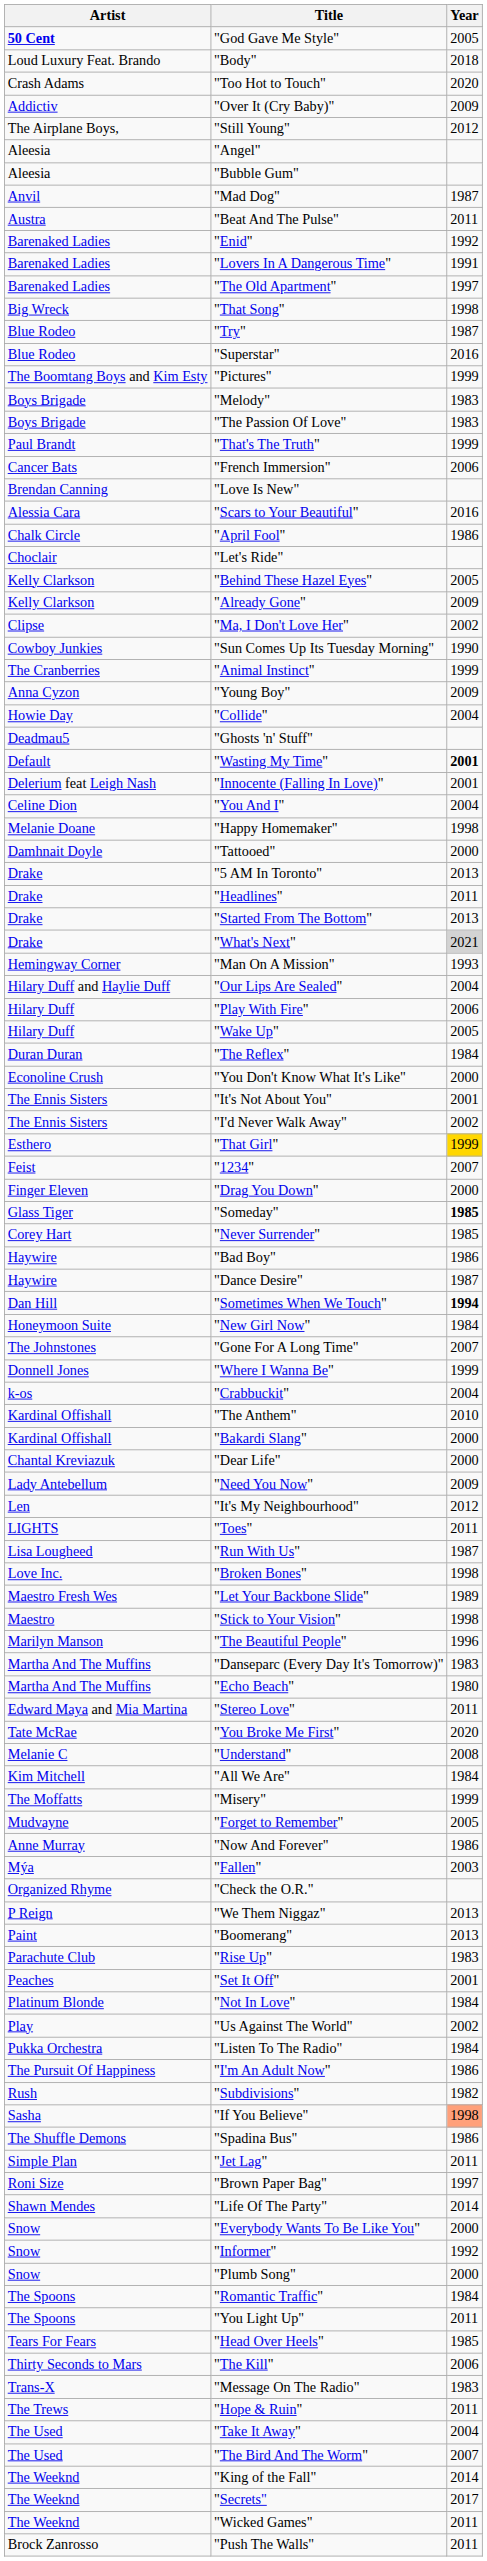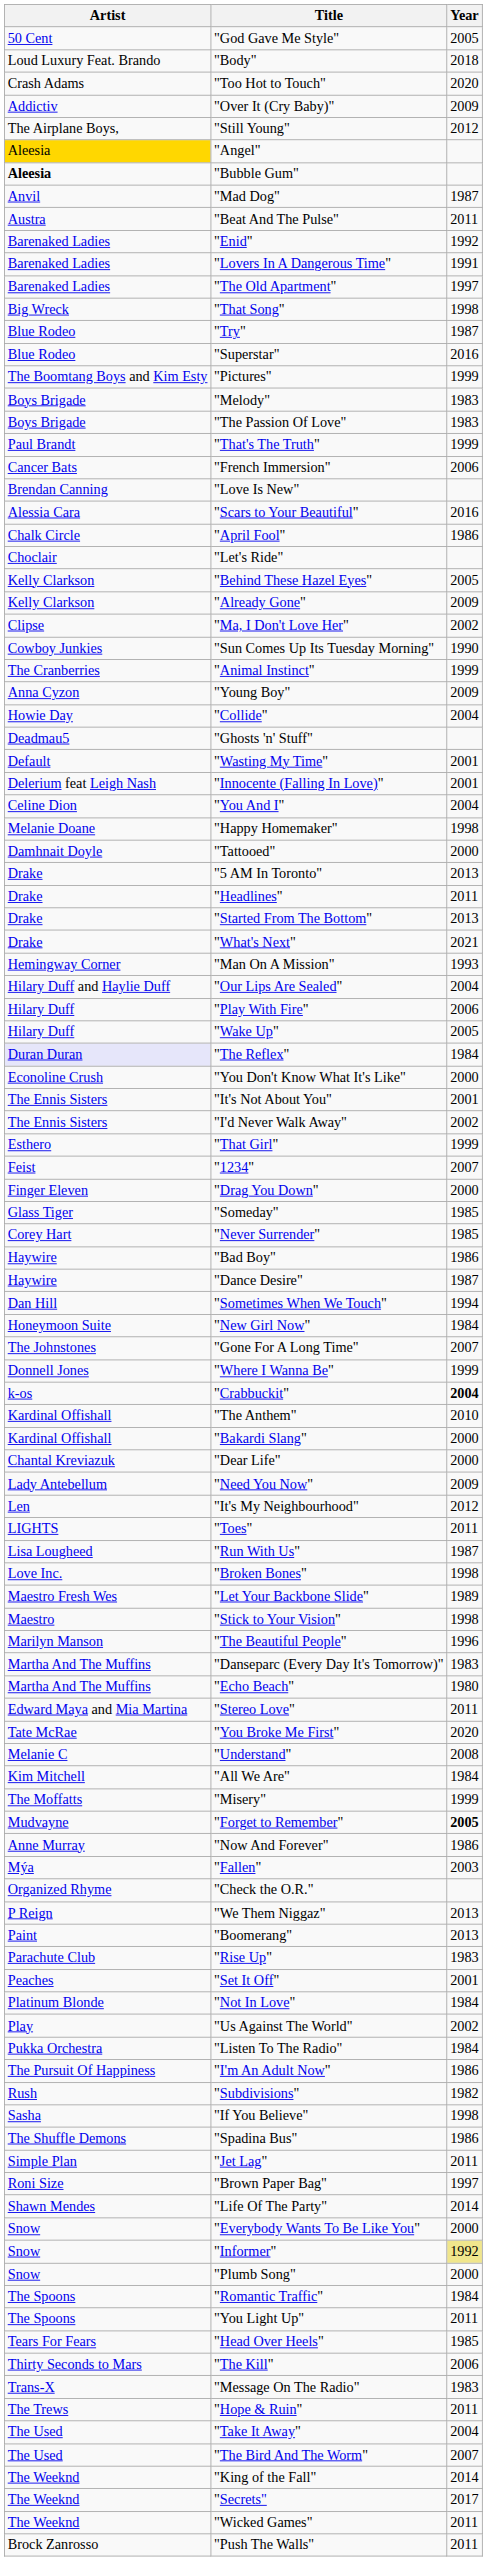"God Gave Me Style" | Artist: bold -> normal
"Angel" | Artist: no background -> gold background
"Bubble Gum" | Artist: normal -> bold
"Wasting My Time" | Year: bold -> normal
"What's Next" | Year: lightgrey background -> no background
"The Reflex" | Artist: no background -> lavender background
"That Girl" | Year: gold background -> no background
"Someday" | Year: bold -> normal
"Sometimes When We Touch" | Year: bold -> normal
"Crabbuckit" | Year: normal -> bold
"Forget to Remember" | Year: normal -> bold
"If You Believe" | Year: lightsalmon background -> no background
"Informer" | Year: no background -> khaki background
